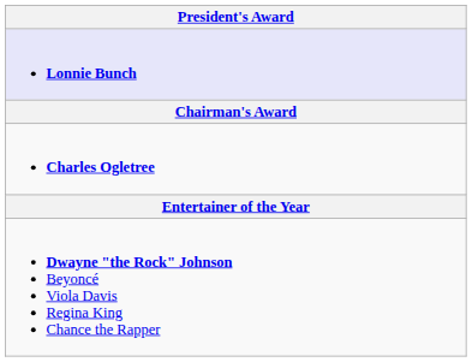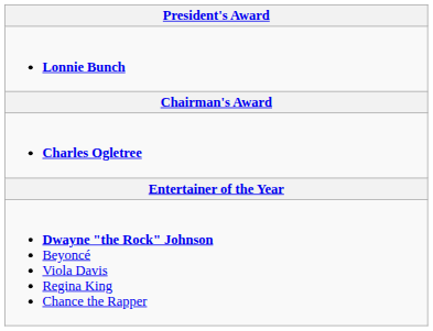row 2 | column 1: lavender background -> no background
